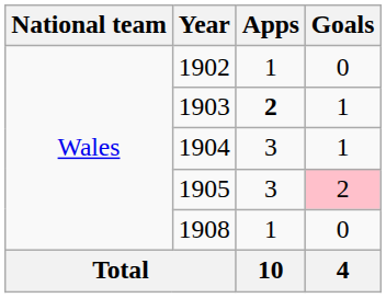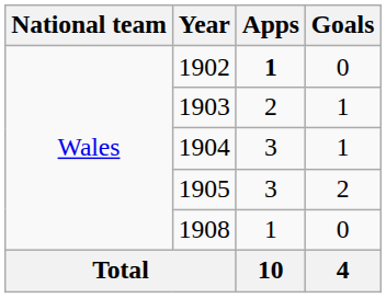1902 | Apps: normal -> bold
1903 | Apps: bold -> normal
1905 | Goals: pink background -> no background
